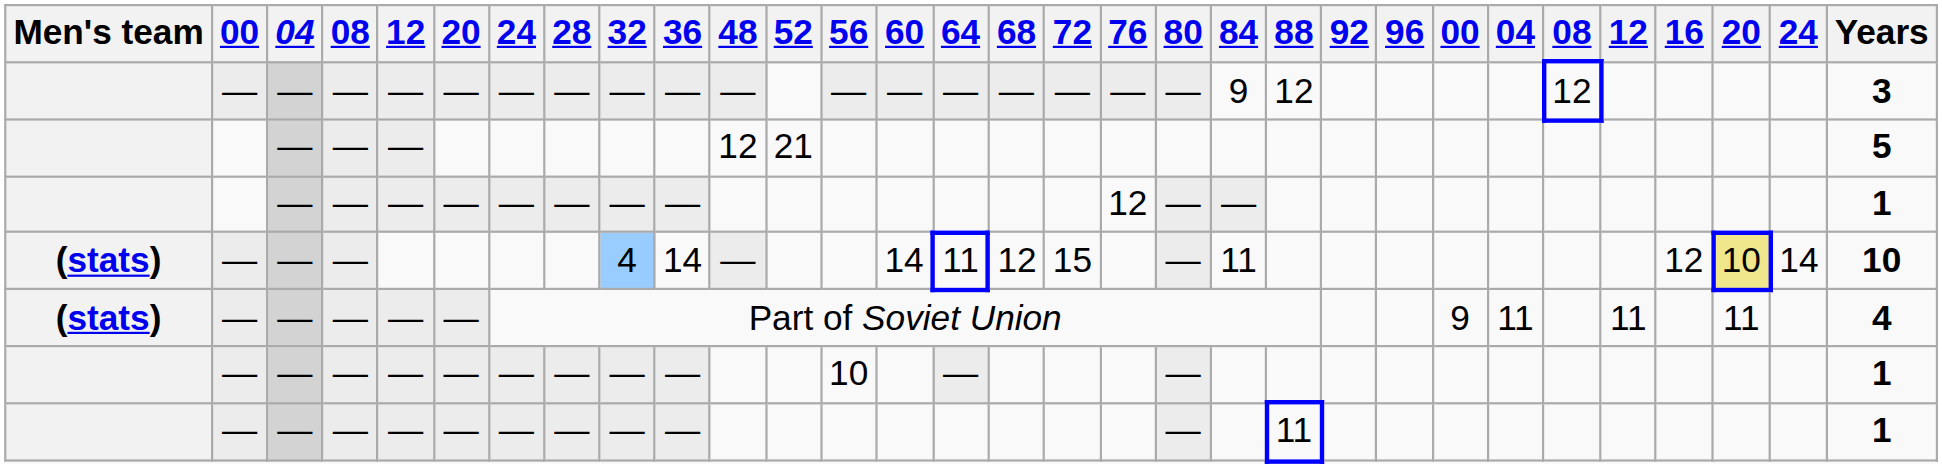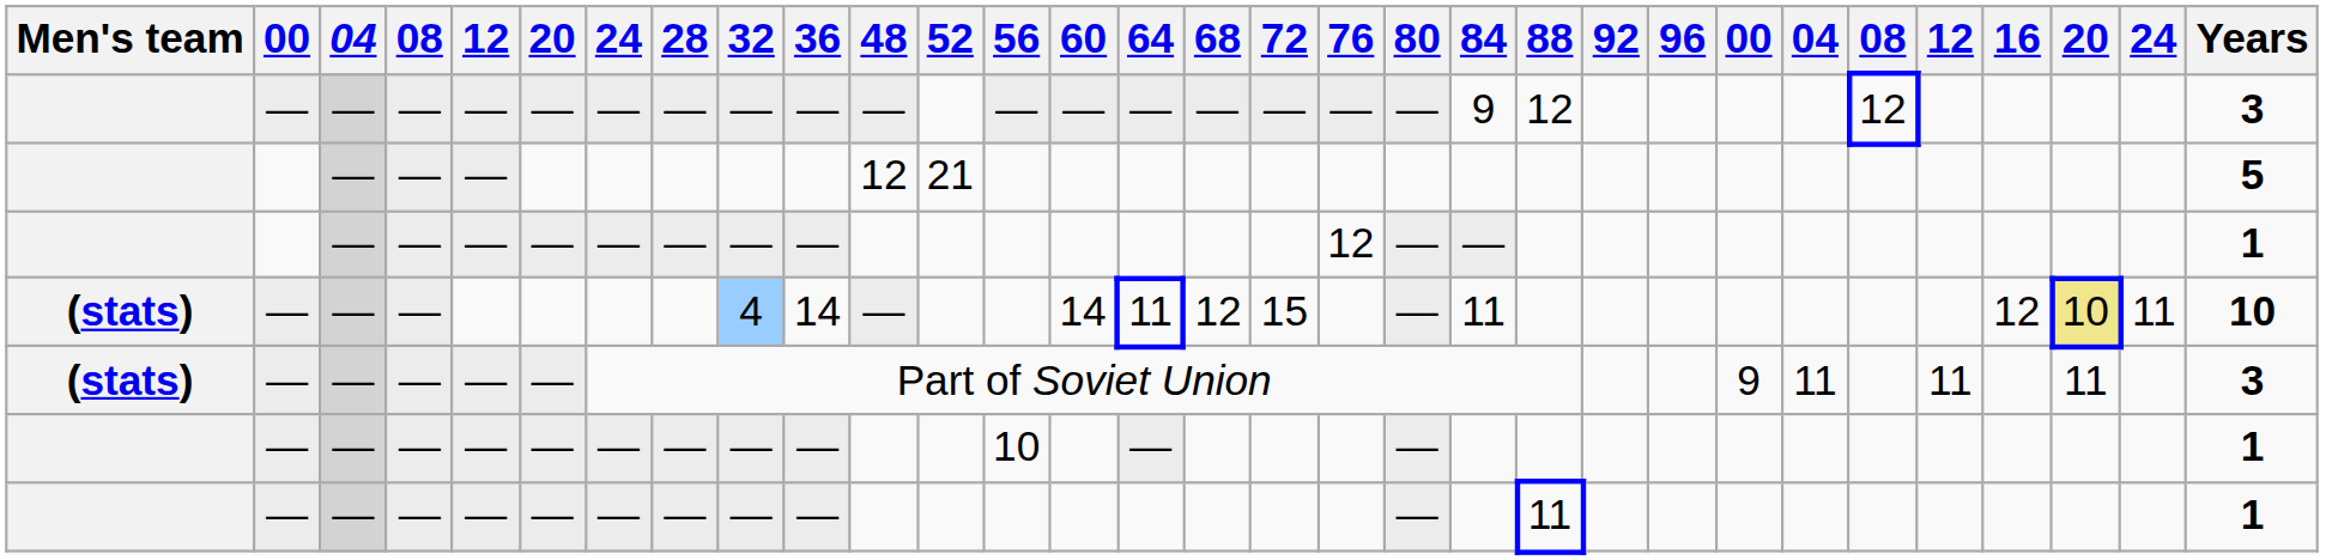row 5 | column 30: 14 -> 11
row 6 | Years: 4 -> 3
